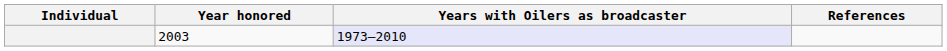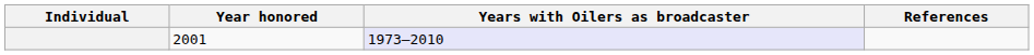row 2 | Year honored: 2003 -> 2001
